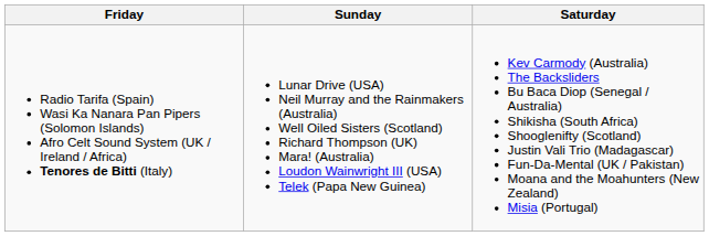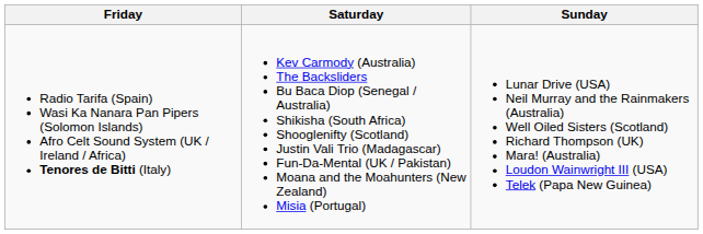columns swapped: Saturday <-> Sunday
